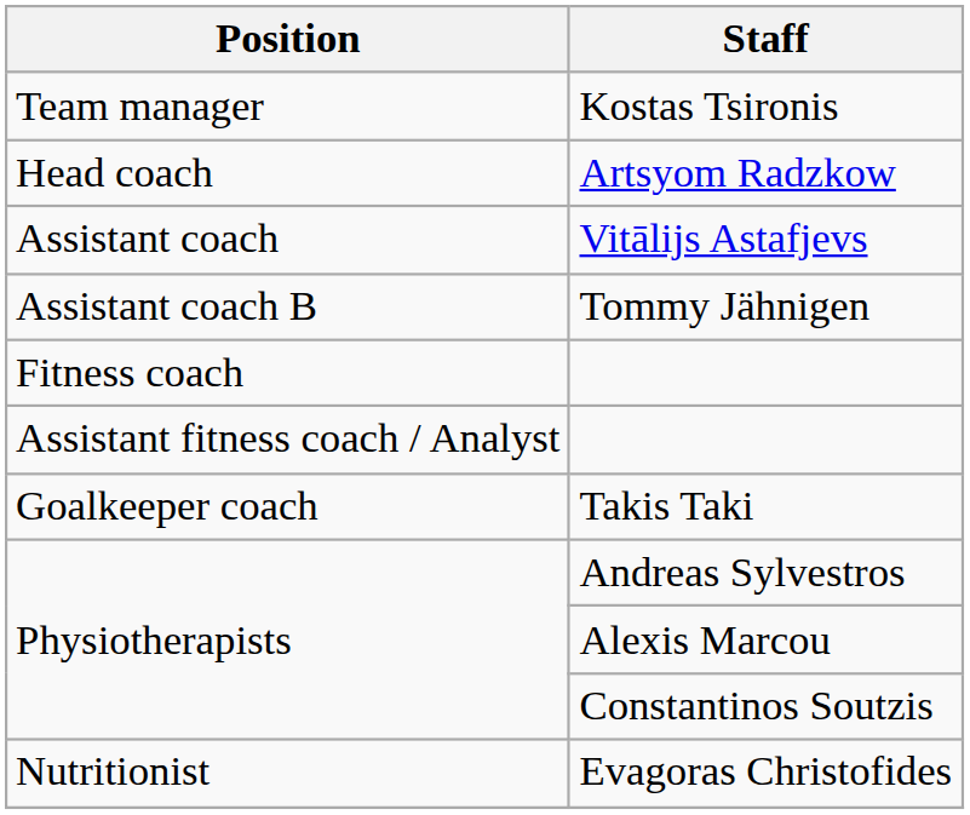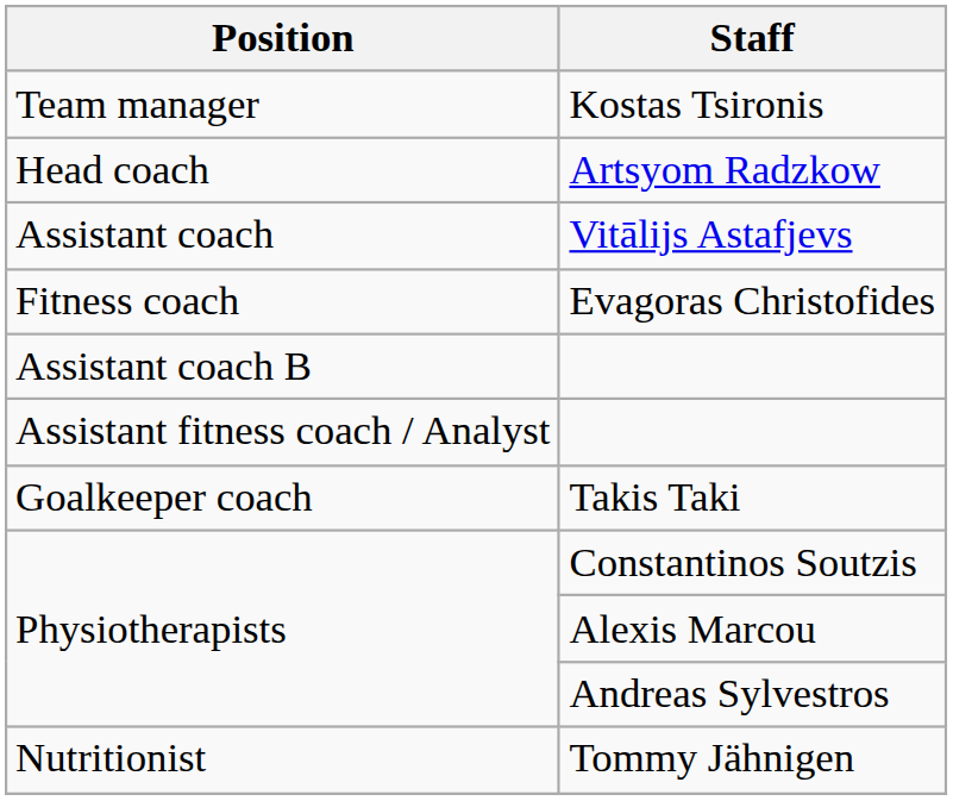row 5 | Position: Assistant coach B -> Fitness coach
row 5 | Staff: Tommy Jähnigen -> Evagoras Christofides
row 6 | Position: Fitness coach -> Assistant coach B
row 9 | Staff: Andreas Sylvestros -> Constantinos Soutzis
row 11 | Staff: Constantinos Soutzis -> Andreas Sylvestros
row 12 | Staff: Evagoras Christofides -> Tommy Jähnigen
